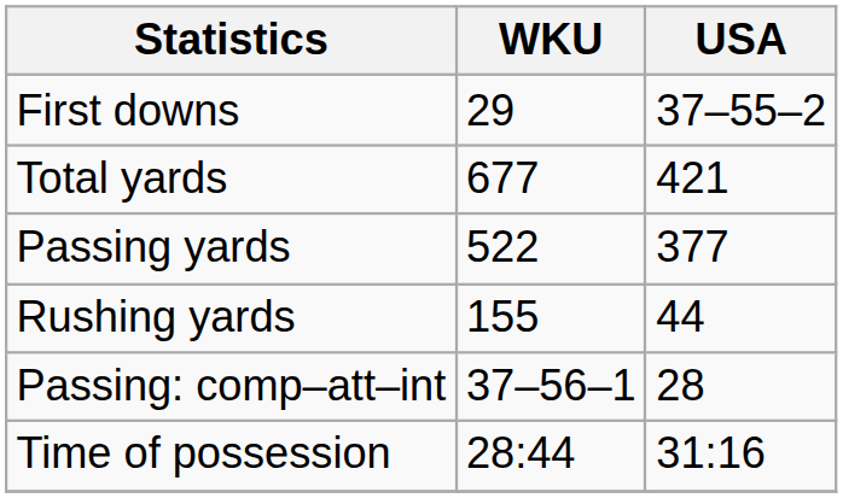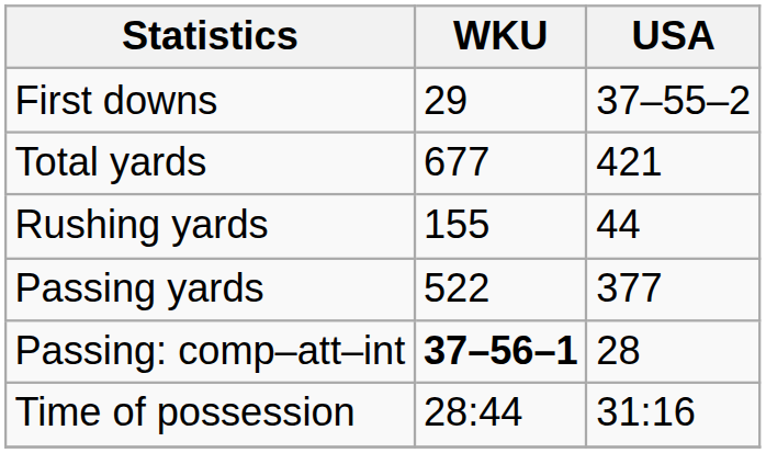rows swapped: Rushing yards <-> Passing yards
Passing: comp–att–int | WKU: normal -> bold
